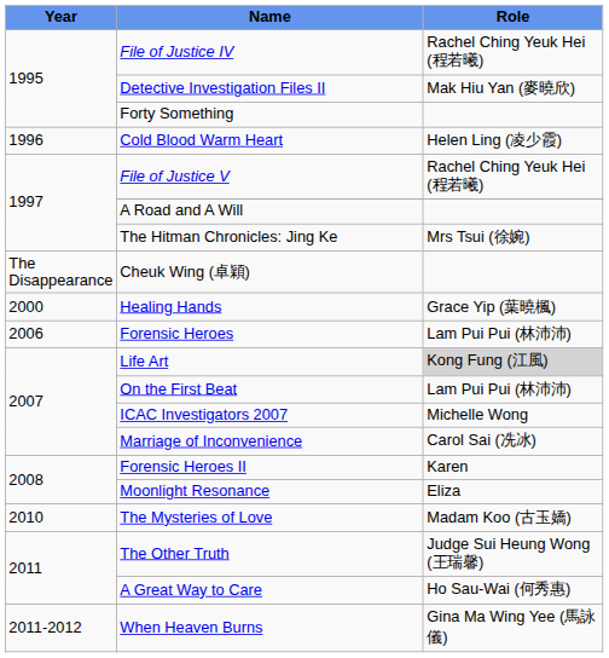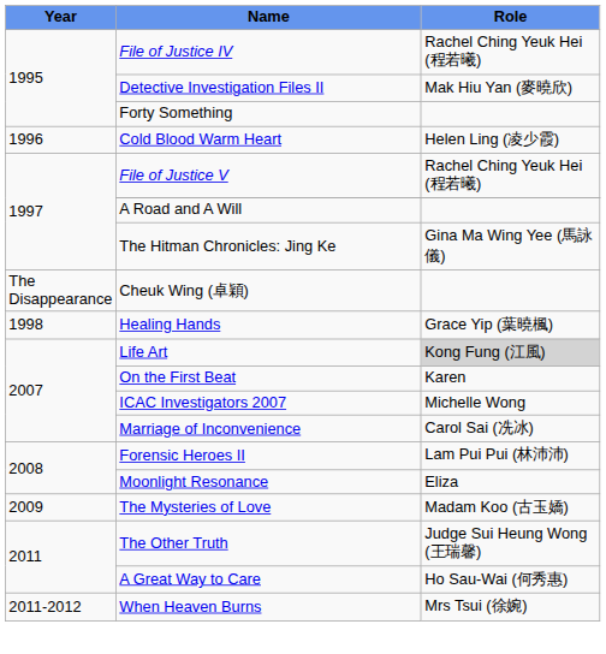The Hitman Chronicles: Jing Ke | Role: Mrs Tsui (徐婉) -> Gina Ma Wing Yee (馬詠儀)
Healing Hands | Year: 2000 -> 1998
- row: 2006 | Forensic Heroes | Lam Pui Pui (林沛沛)
On the First Beat | Role: Lam Pui Pui (林沛沛) -> Karen
Forensic Heroes II | Role: Karen -> Lam Pui Pui (林沛沛)
The Mysteries of Love | Year: 2010 -> 2009
When Heaven Burns | Role: Gina Ma Wing Yee (馬詠儀) -> Mrs Tsui (徐婉)
